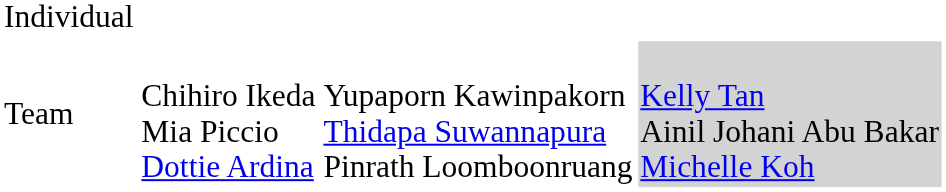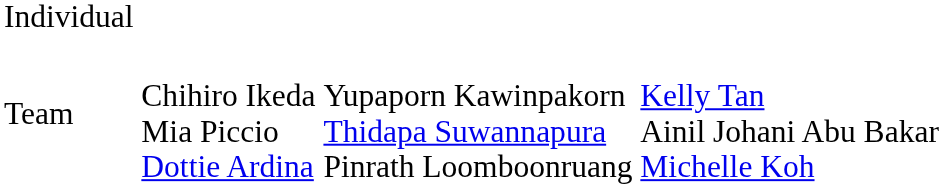Team | column 4: lightgrey background -> no background
